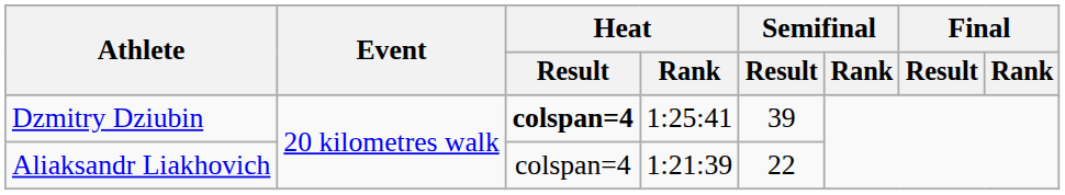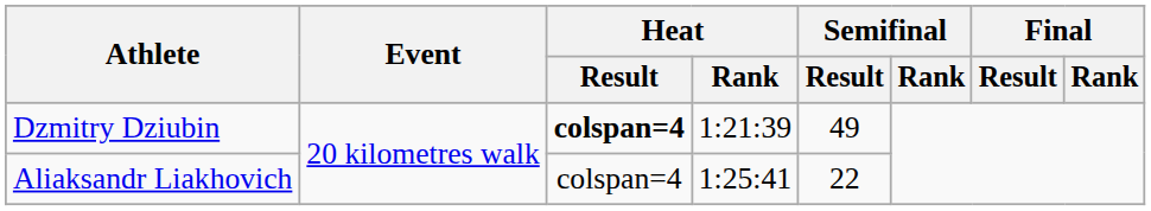Dzmitry Dziubin | Heat / Rank: 1:25:41 -> 1:21:39
Dzmitry Dziubin | Semifinal / Result: 39 -> 49
Aliaksandr Liakhovich | Heat / Rank: 1:21:39 -> 1:25:41
